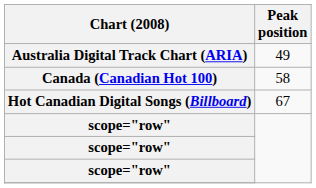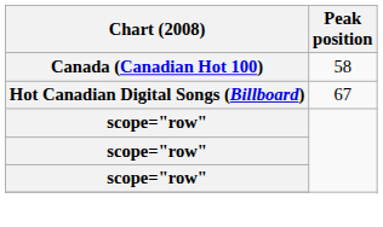- row: Australia Digital Track Chart (ARIA) | 49
